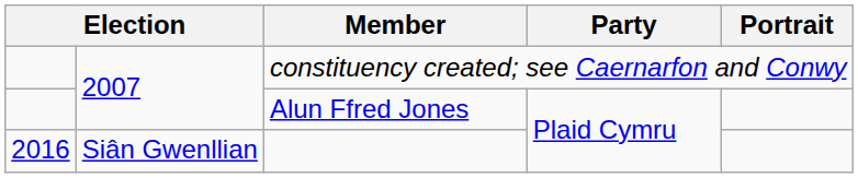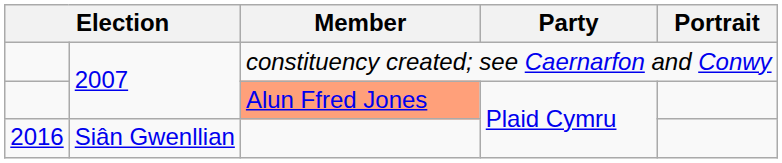Alun Ffred Jones | Member: no background -> lightsalmon background
